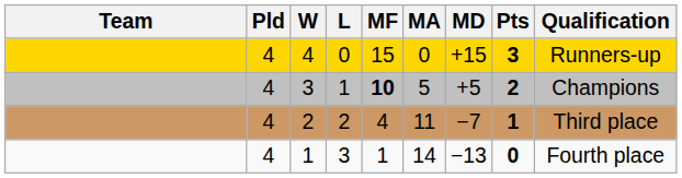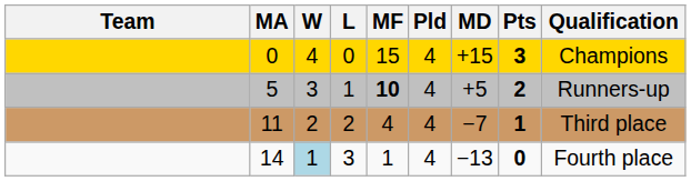columns swapped: Pld <-> MA
row 2 | Qualification: Runners-up -> Champions
row 3 | Qualification: Champions -> Runners-up
row 5 | W: no background -> lightblue background
